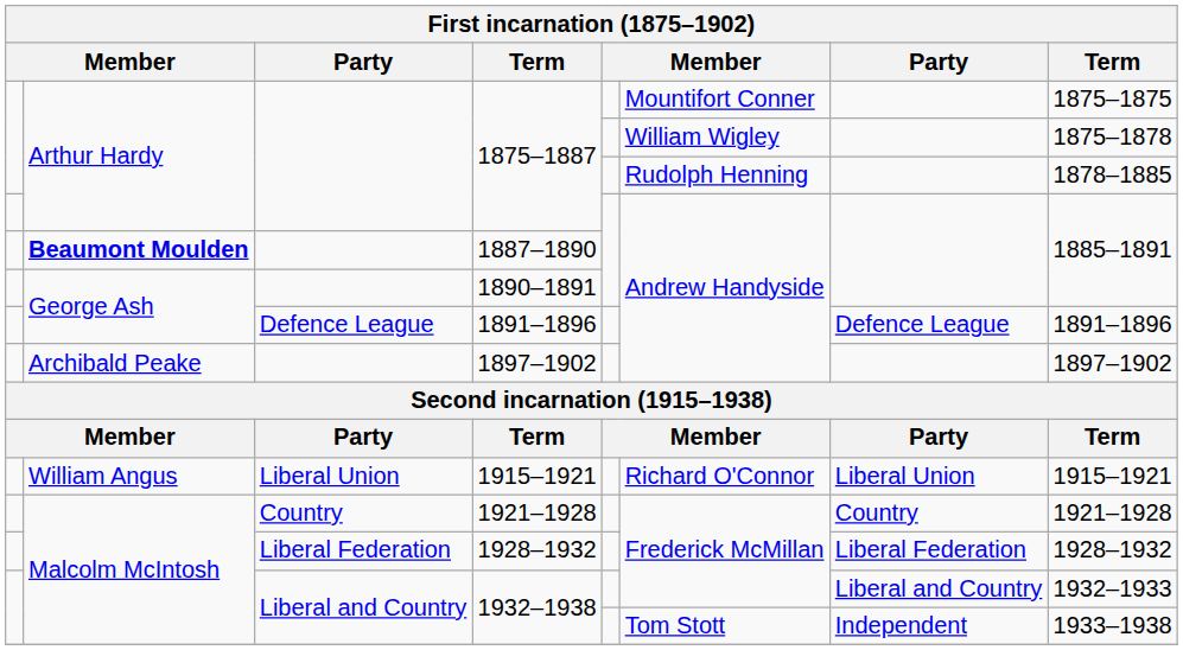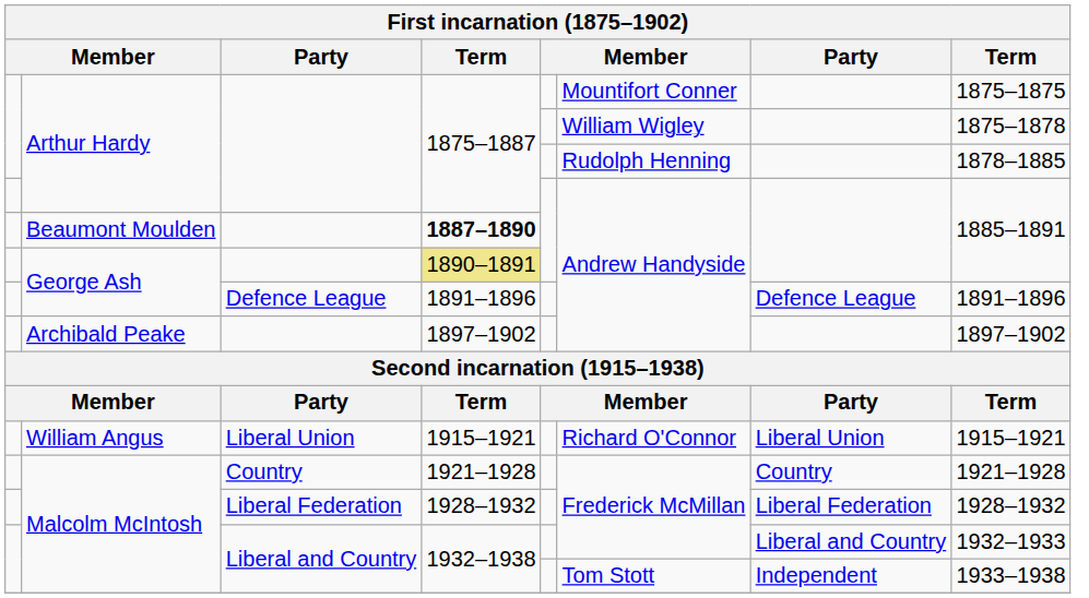1887–1890 | column 2: bold -> normal
1887–1890 | column 4: normal -> bold
1890–1891 | column 4: no background -> khaki background
